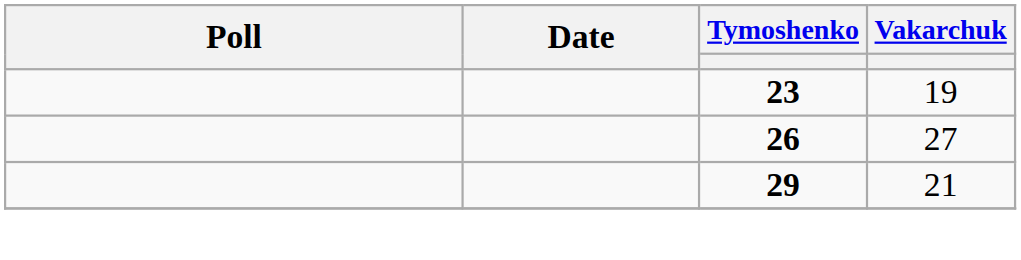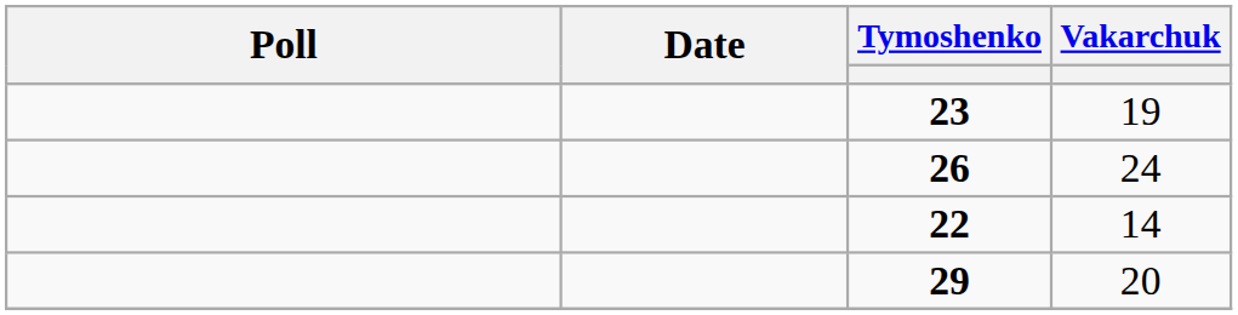26 | Vakarchuk: 27 -> 24
+ row: 22 | 14
29 | Vakarchuk: 21 -> 20
